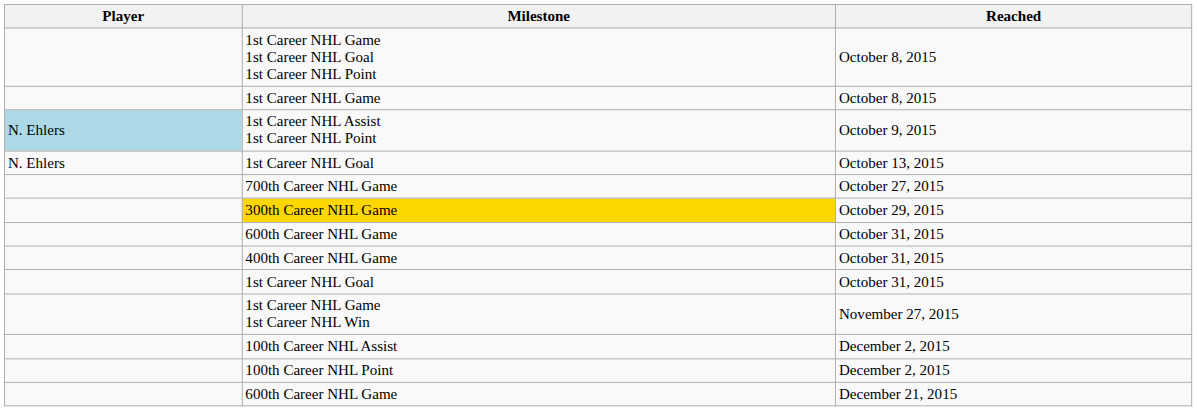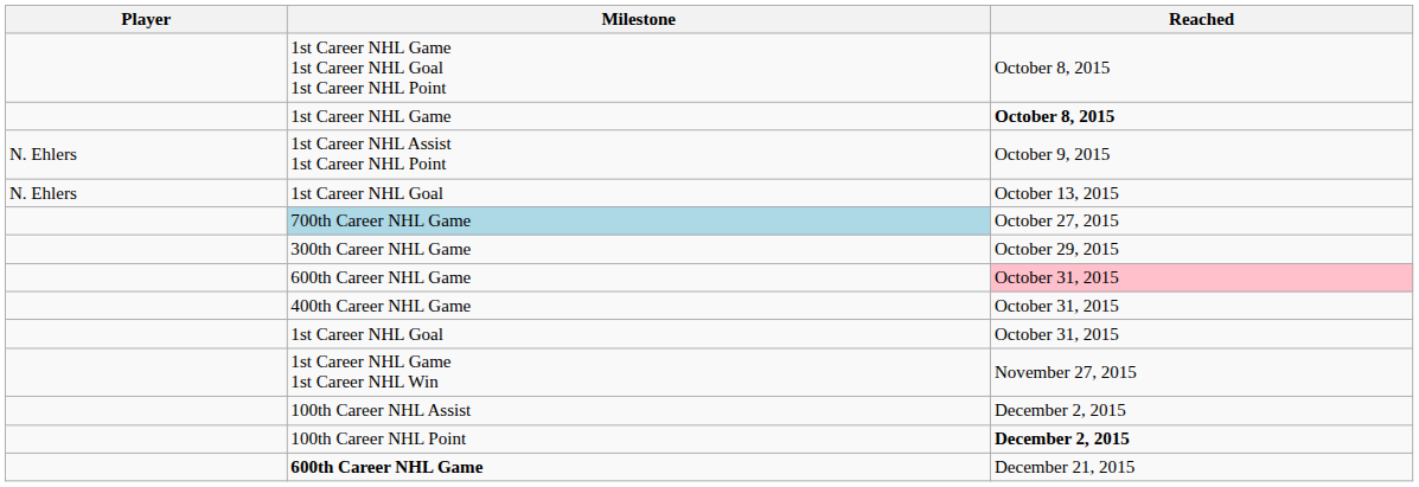row 3 | Reached: normal -> bold
row 4 | Player: lightblue background -> no background
row 6 | Milestone: no background -> lightblue background
row 7 | Milestone: gold background -> no background
row 8 | Reached: no background -> pink background
row 13 | Reached: normal -> bold
row 14 | Milestone: normal -> bold
